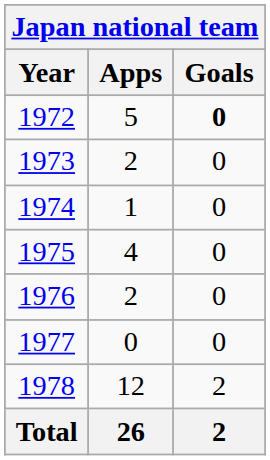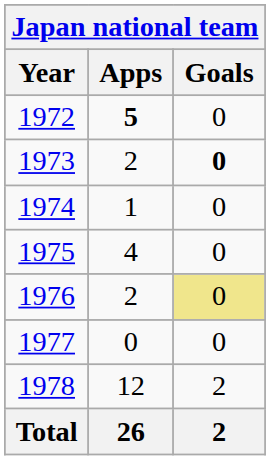1972 | Apps: normal -> bold
1972 | Goals: bold -> normal
1973 | Goals: normal -> bold
1976 | Goals: no background -> khaki background
